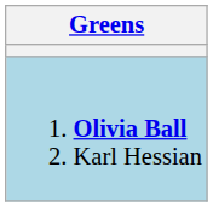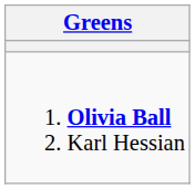row 3 | column 1: lightblue background -> no background
